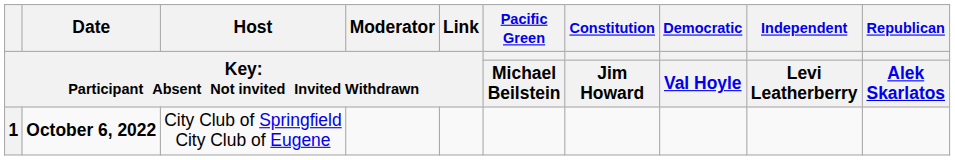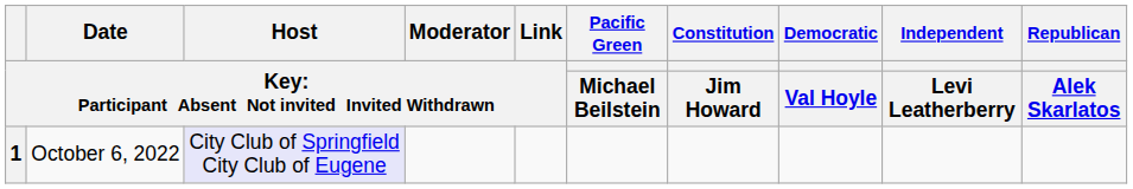1 | column 2: bold -> normal
1 | column 3: no background -> lavender background
